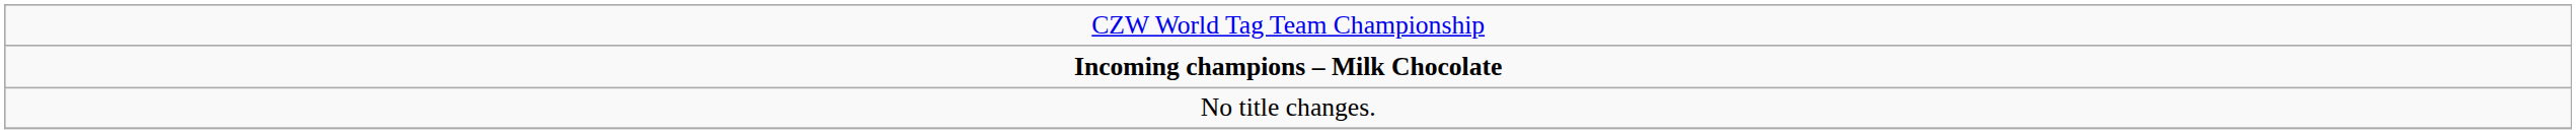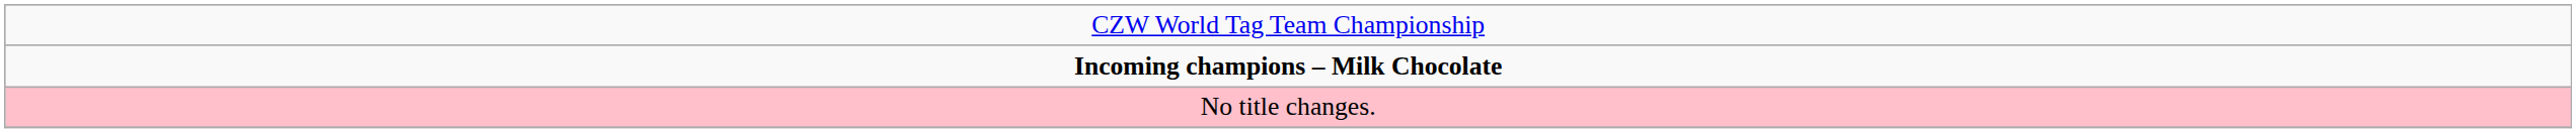No title changes. | column 1: no background -> pink background
